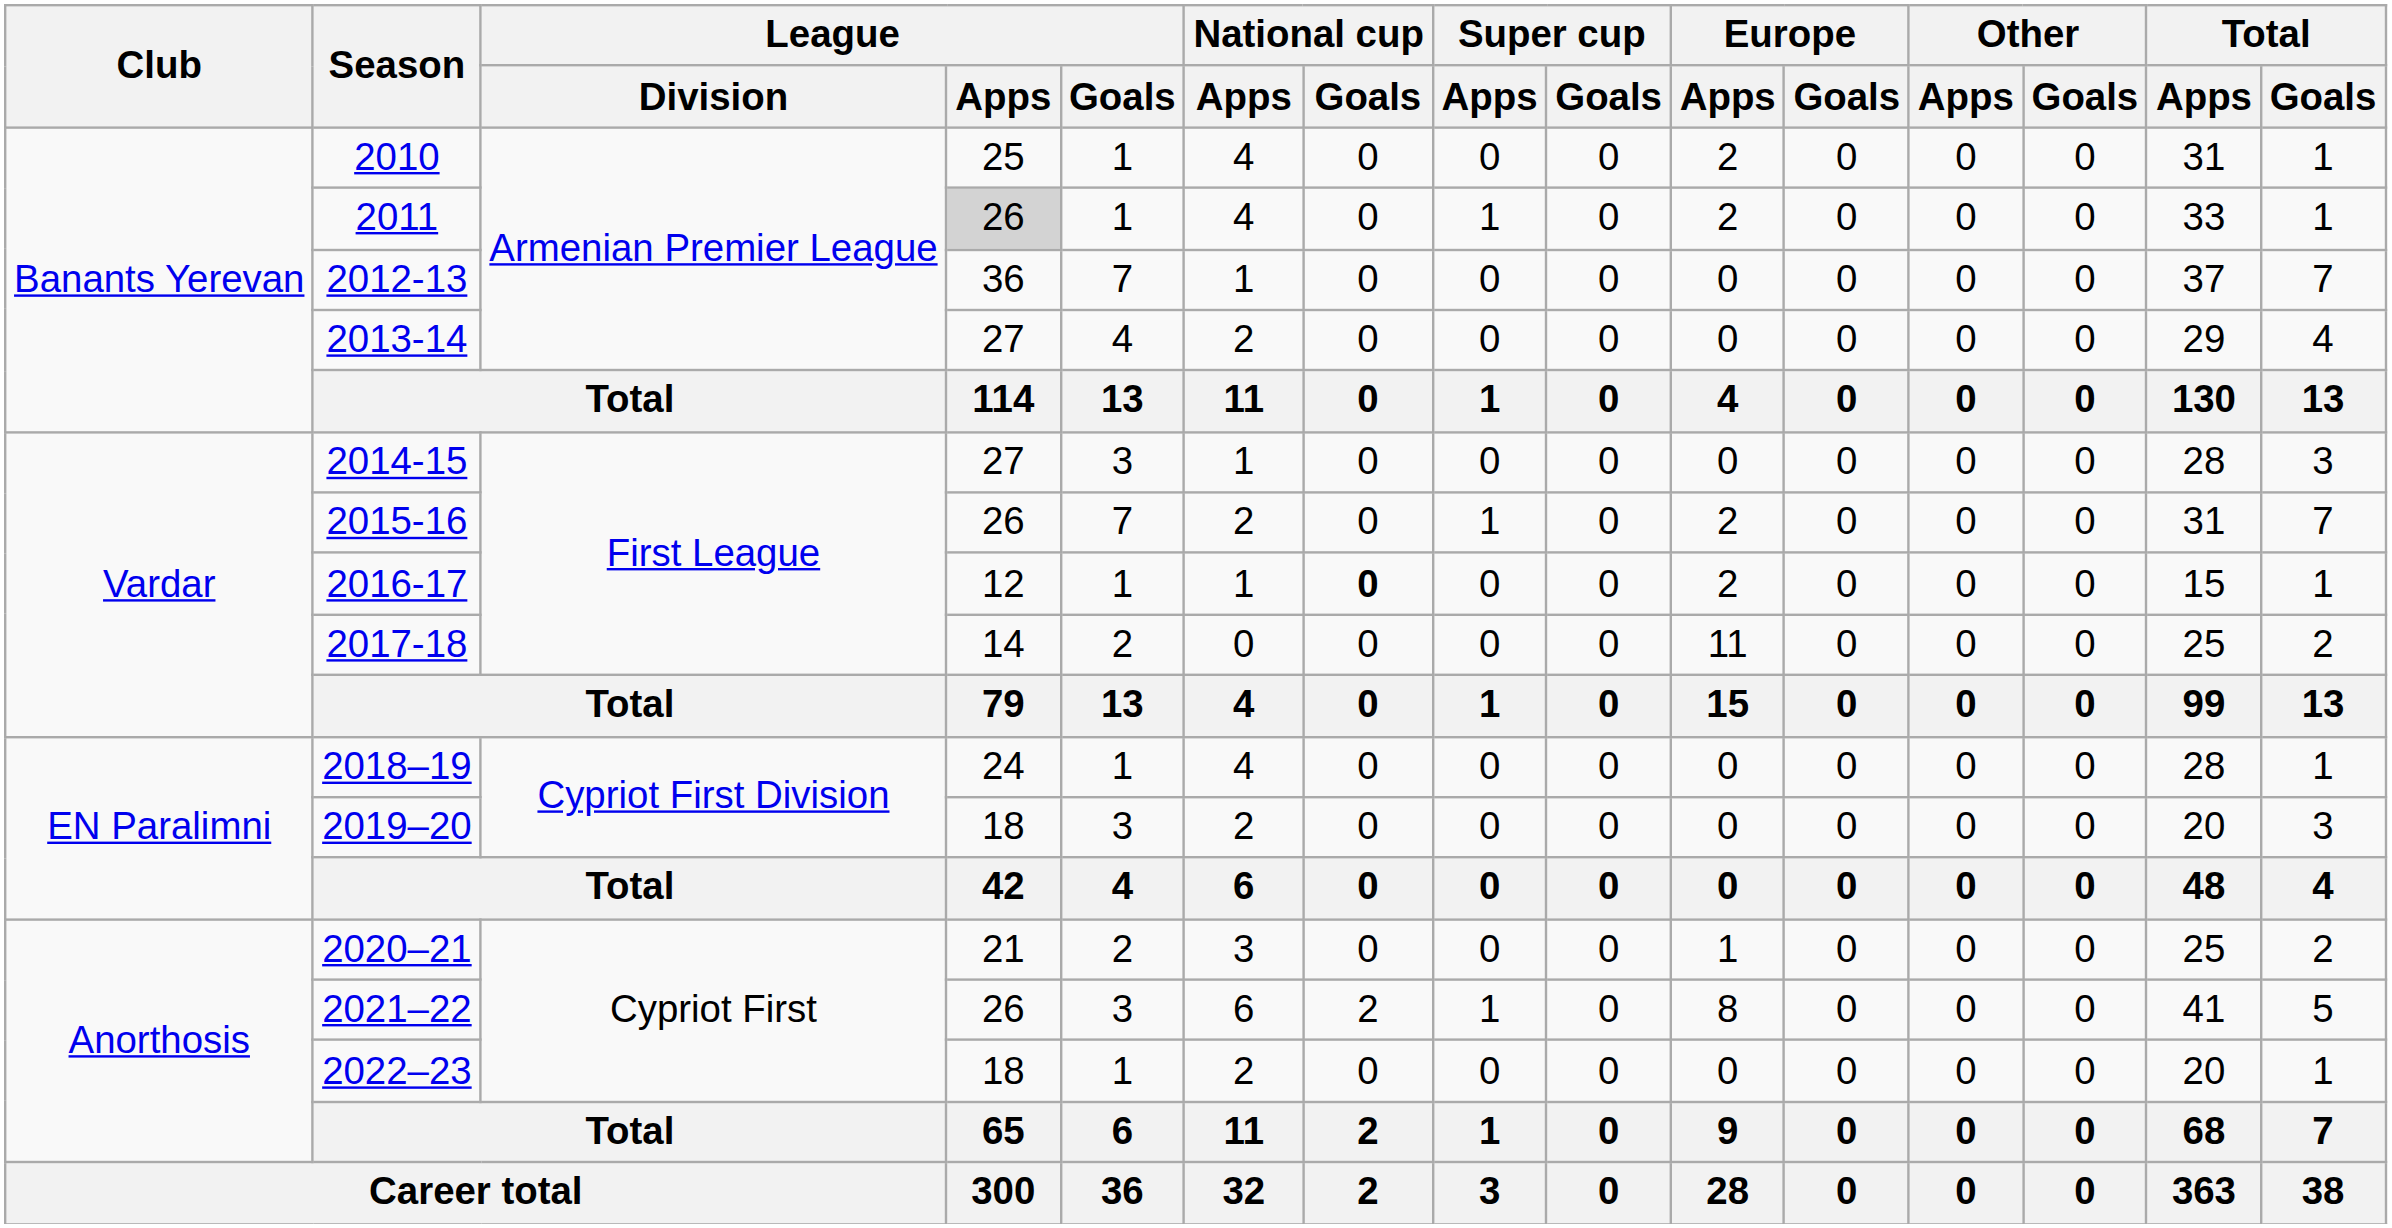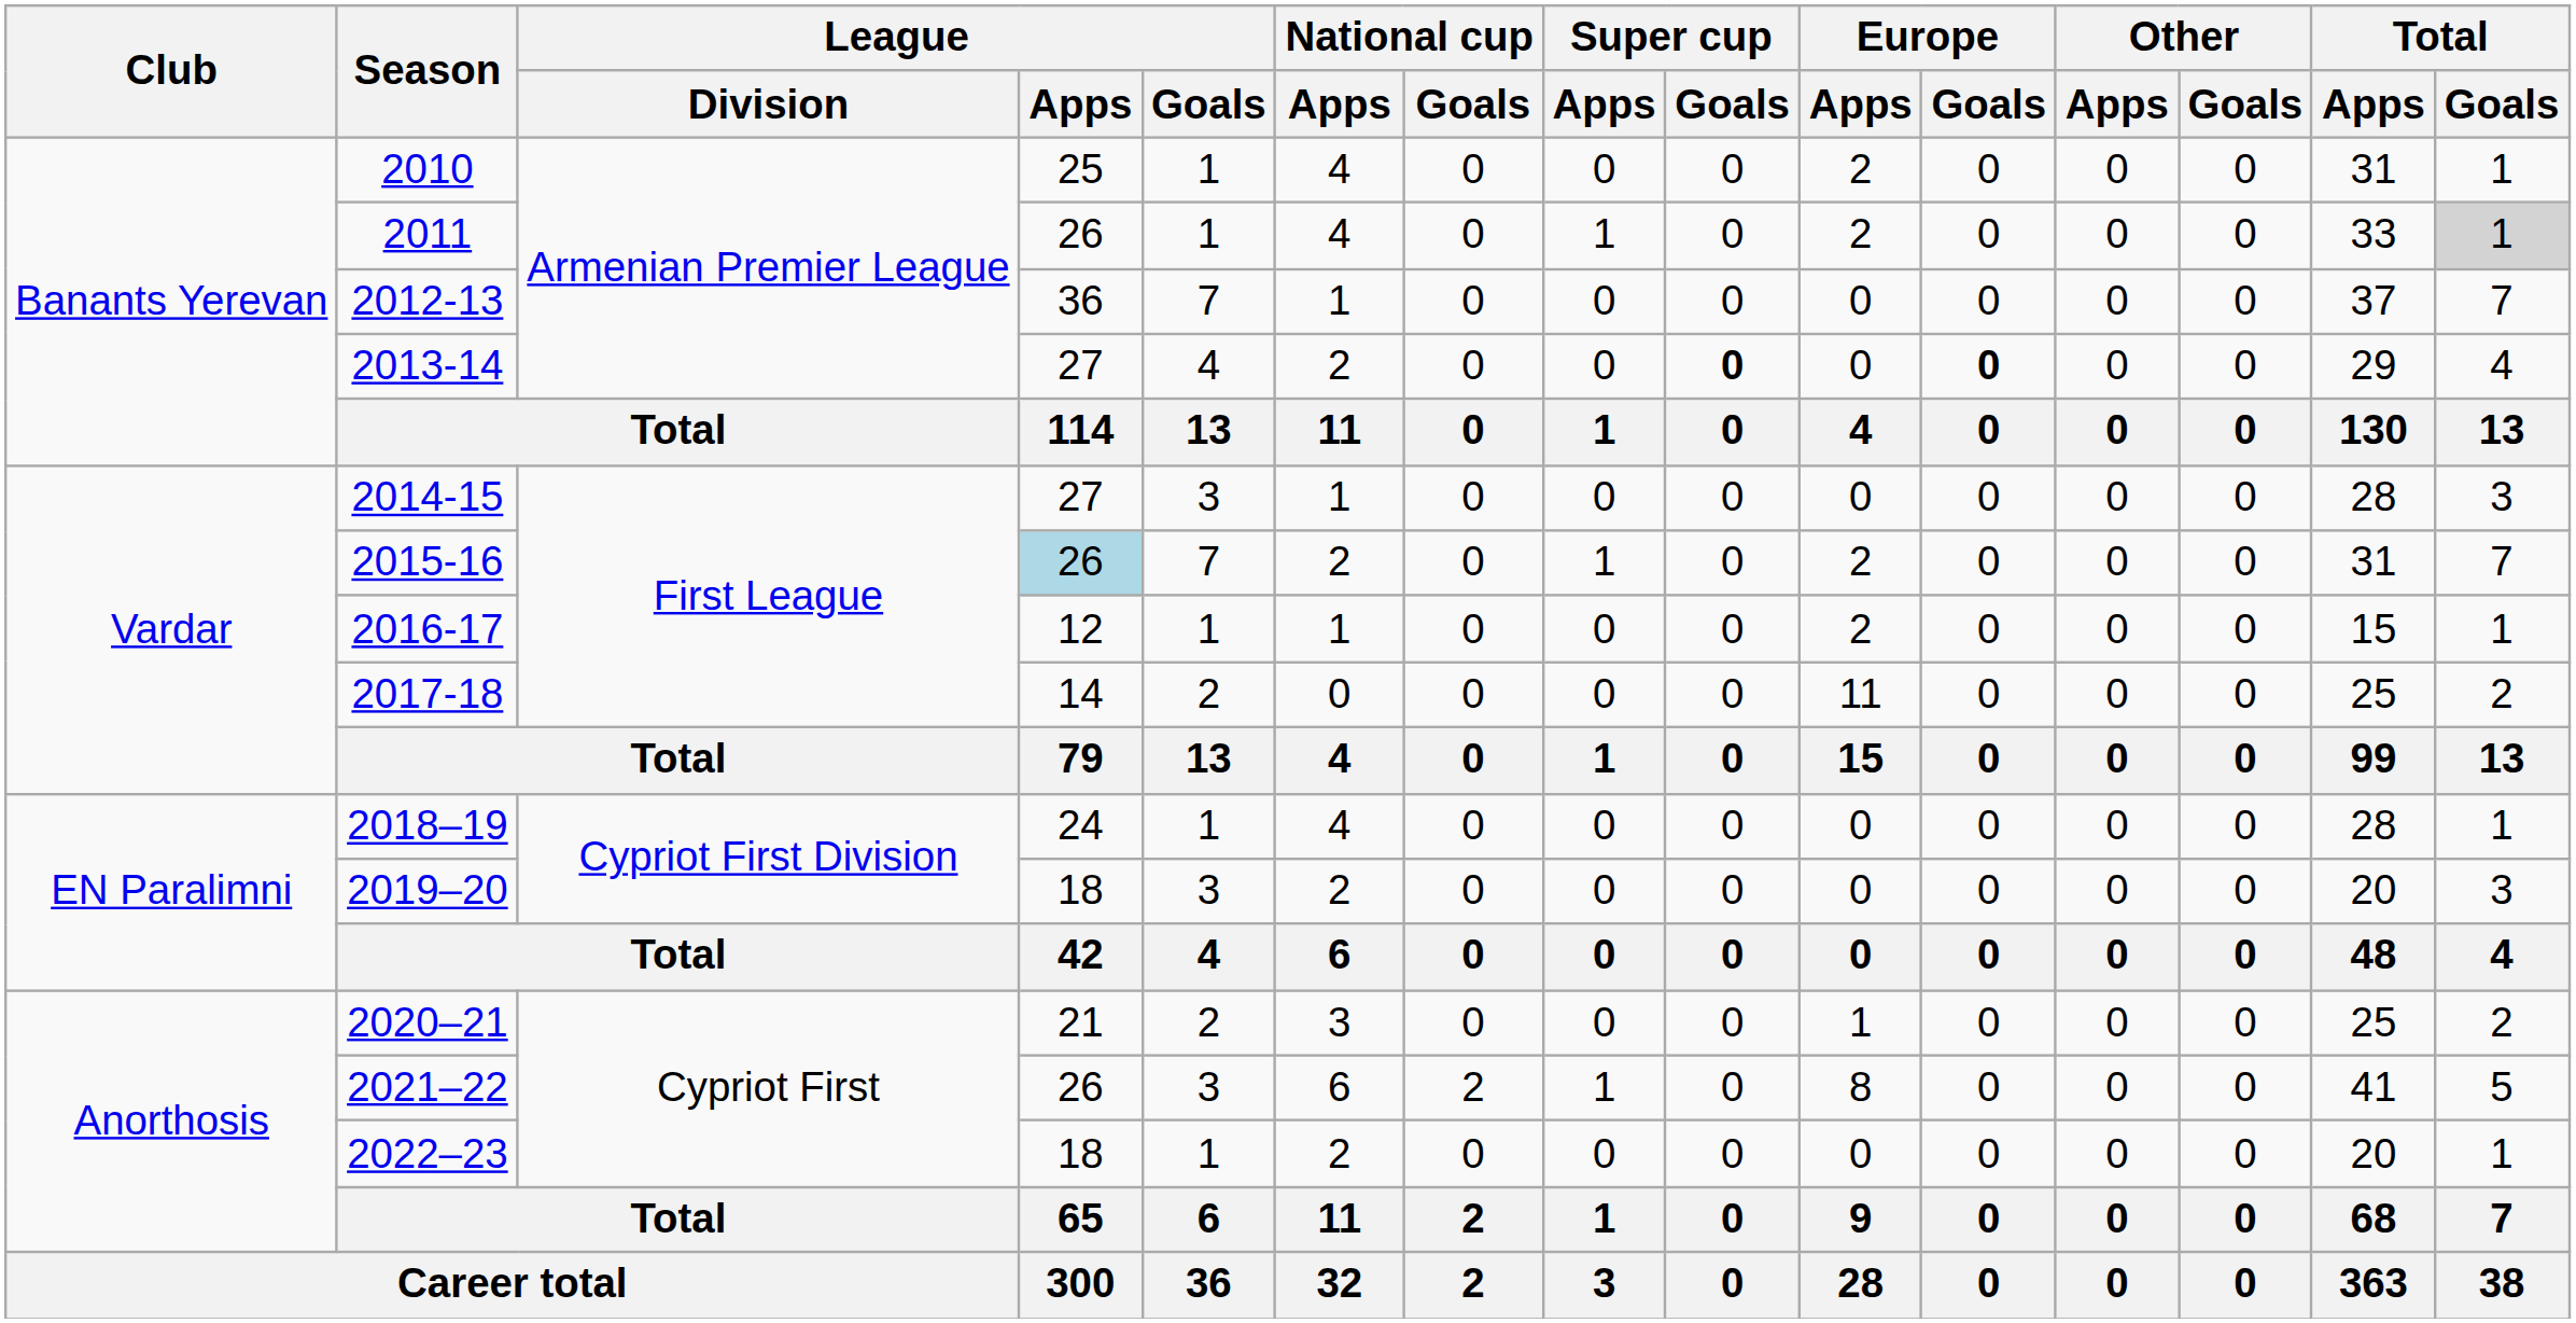2011 | League / Apps: lightgrey background -> no background
2011 | Total / Goals: no background -> lightgrey background
2013-14 | Super cup / Goals: normal -> bold
2013-14 | Europe / Goals: normal -> bold
2015-16 | League / Apps: no background -> lightblue background
2016-17 | National cup / Goals: bold -> normal
